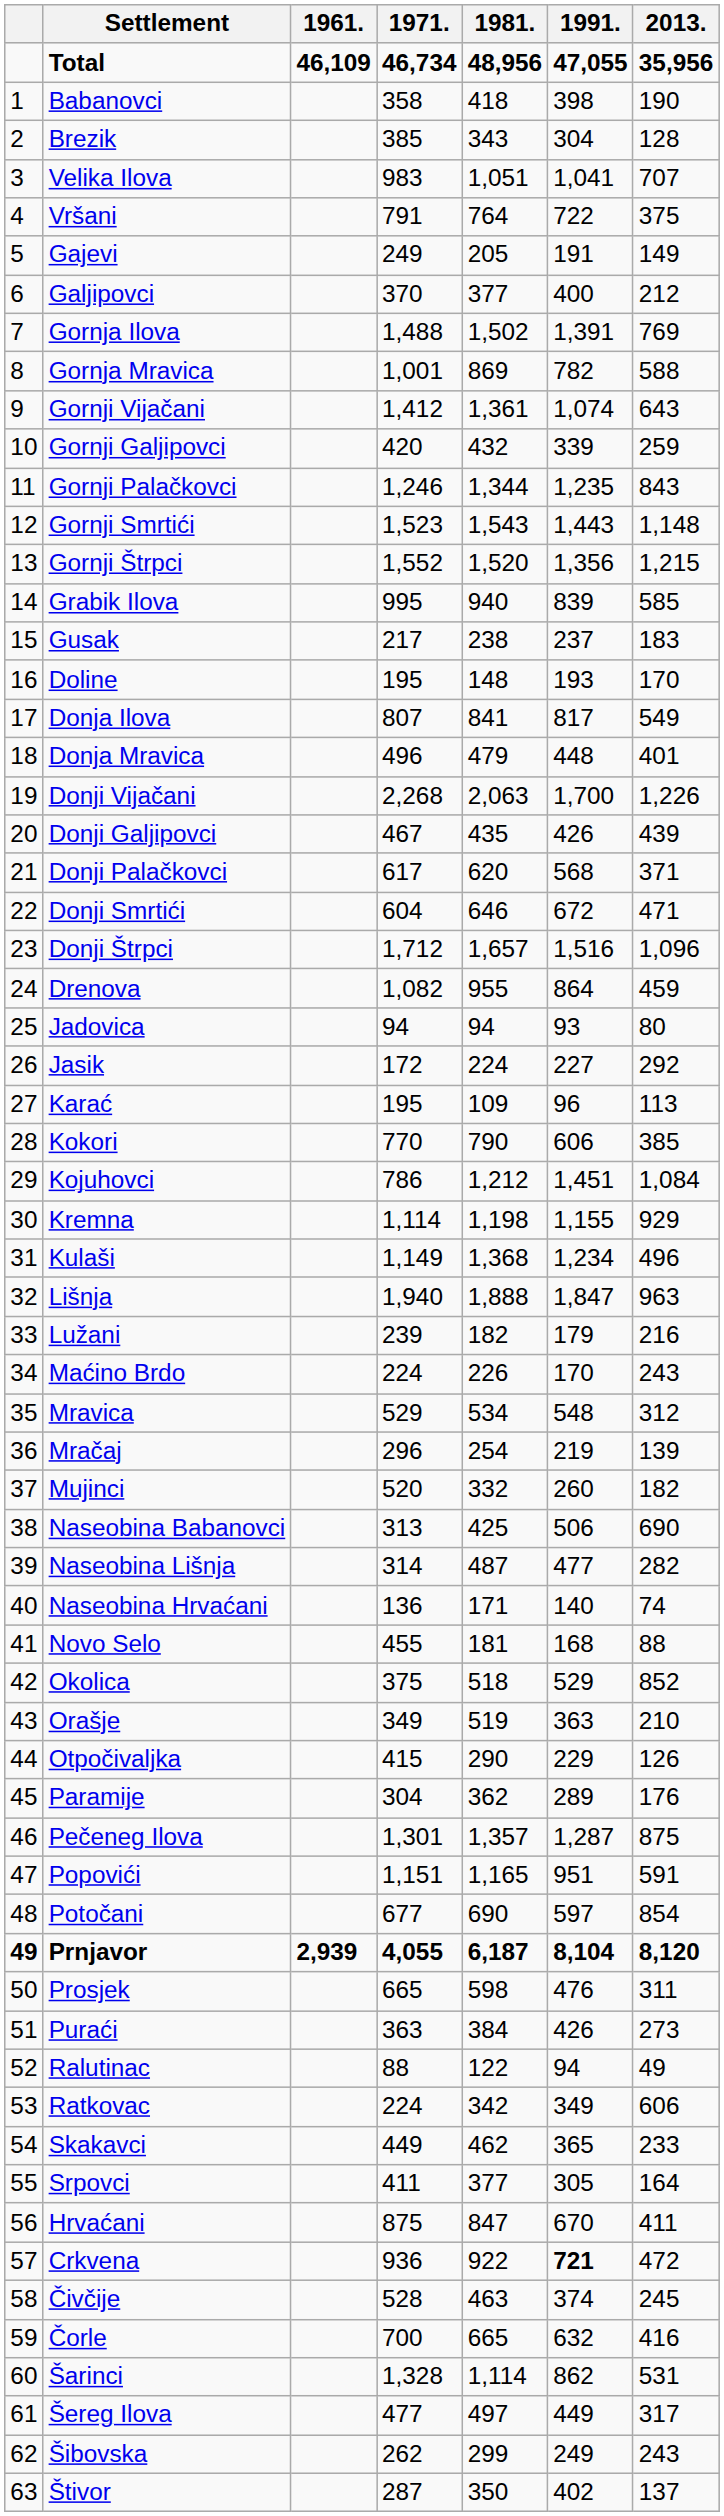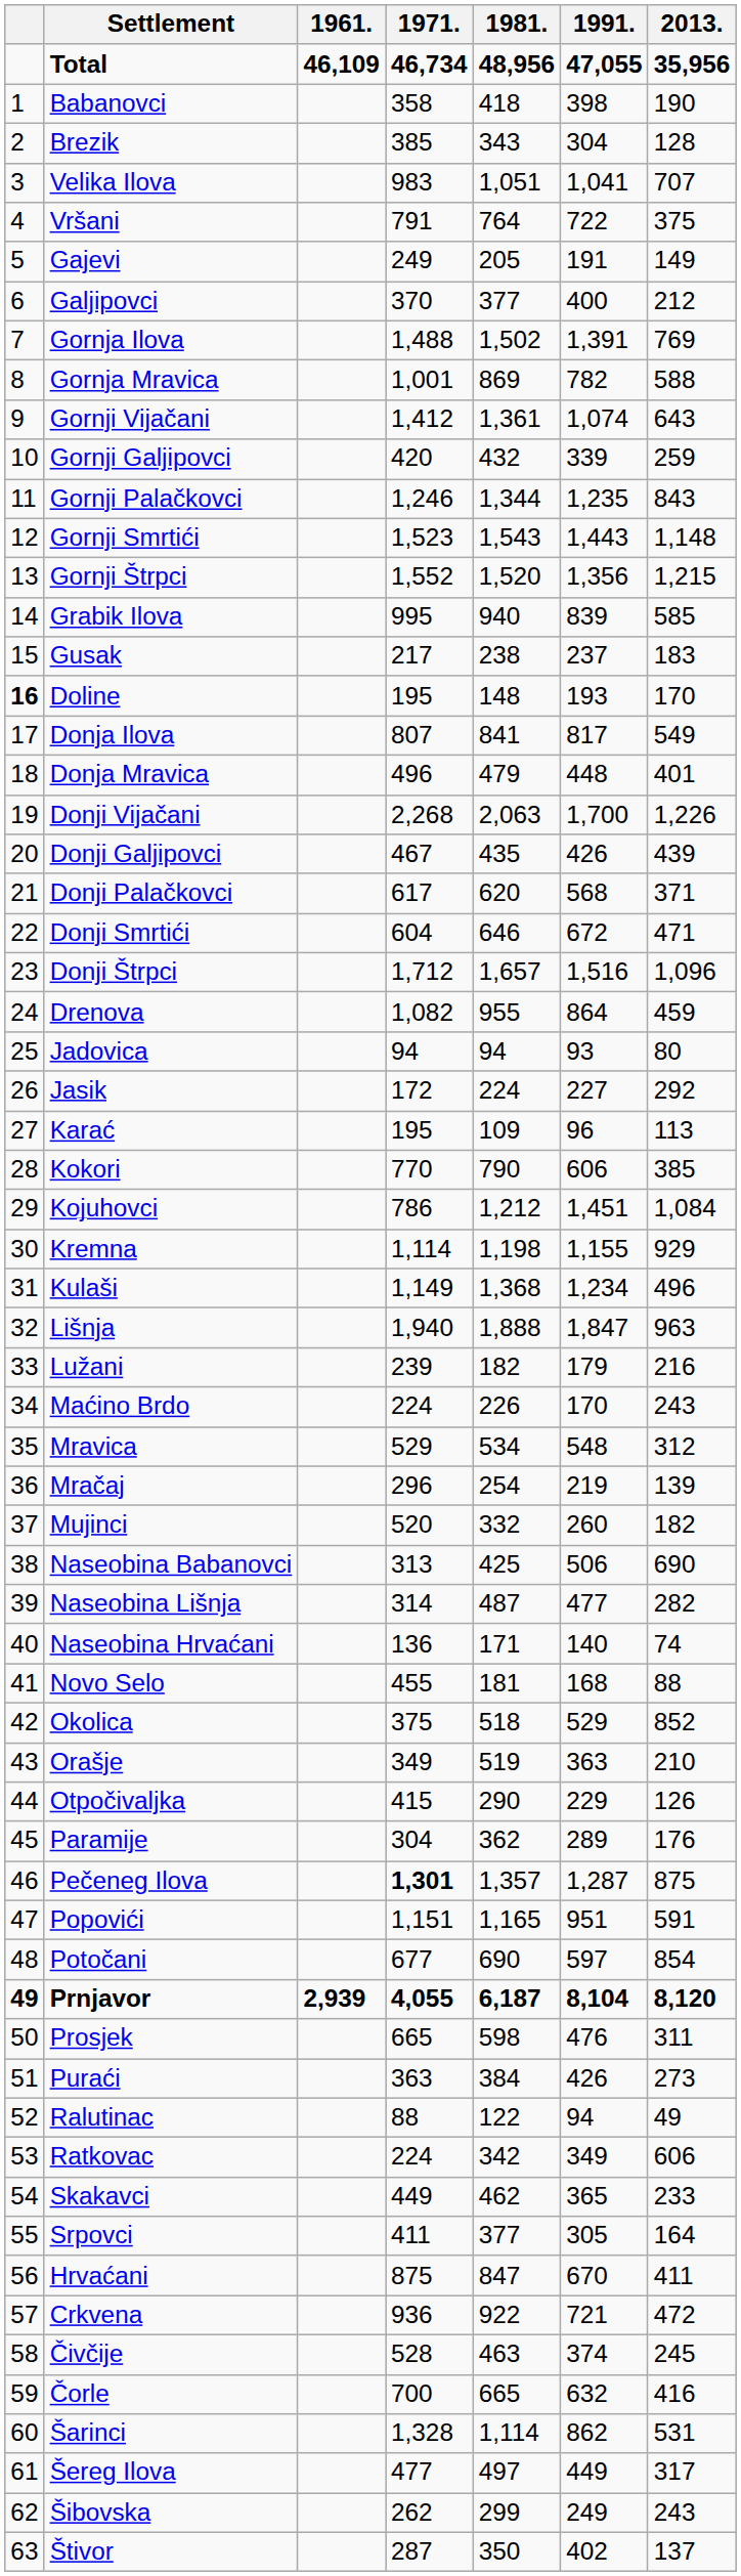Doline | column 1: normal -> bold
Pečeneg Ilova | 1971.: normal -> bold
Crkvena | 1991.: bold -> normal
